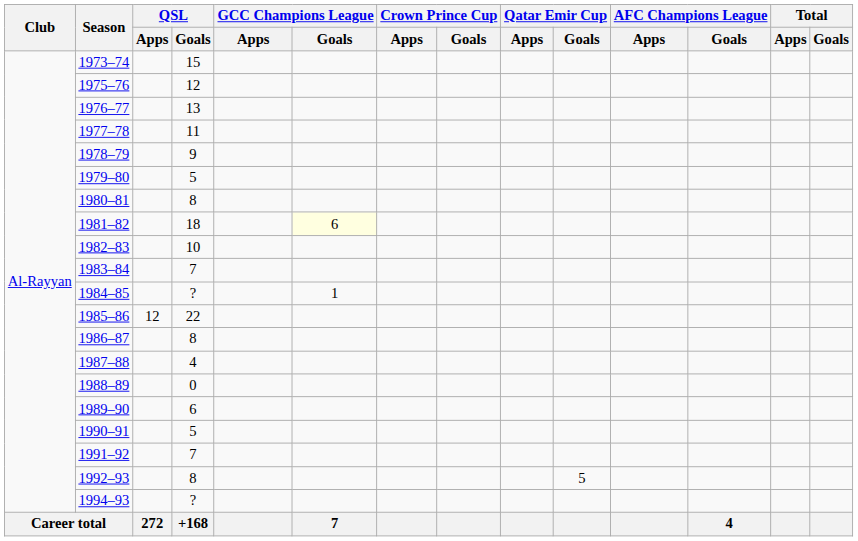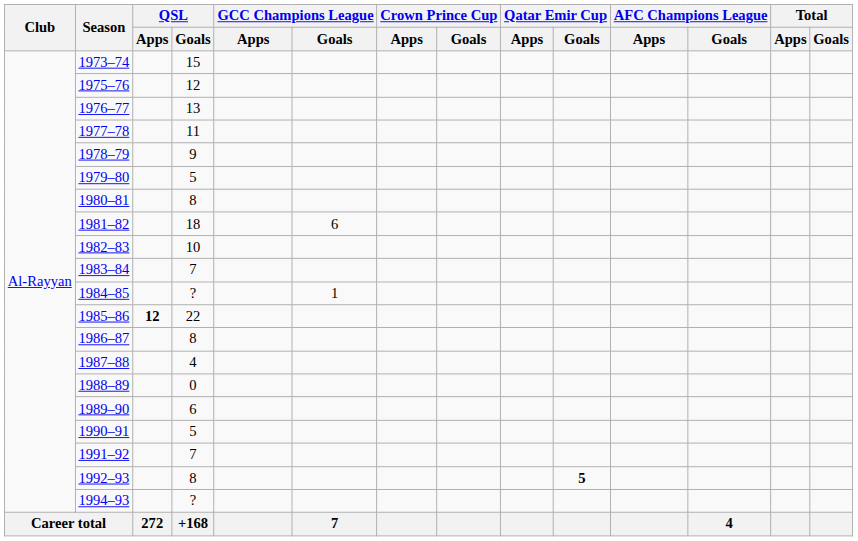1981–82 | GCC Champions League / Goals: lightyellow background -> no background
1985–86 | QSL / Apps: normal -> bold
1992–93 | Qatar Emir Cup / Goals: normal -> bold
